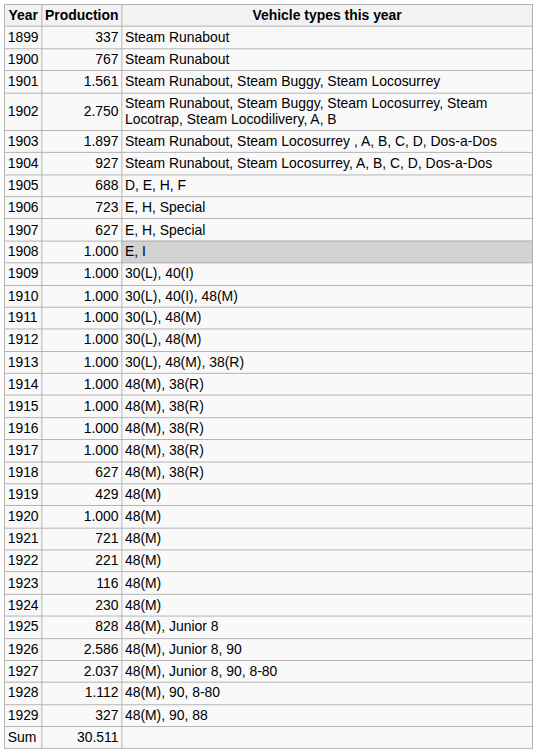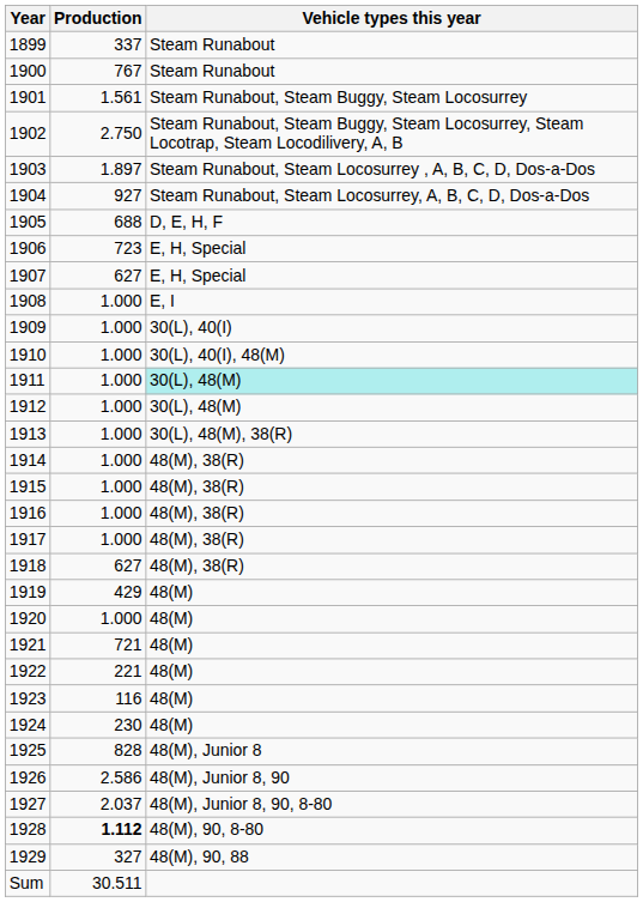1908 | Vehicle types this year: lightgrey background -> no background
1911 | Vehicle types this year: no background -> paleturquoise background
1928 | Production: normal -> bold
